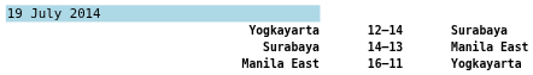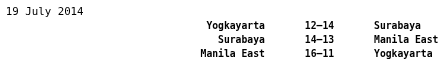19 July 2014 | column 1: lightblue background -> no background
